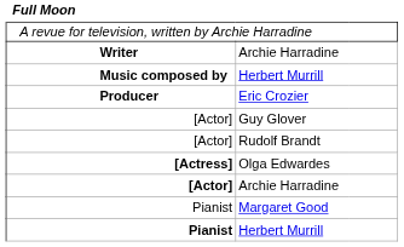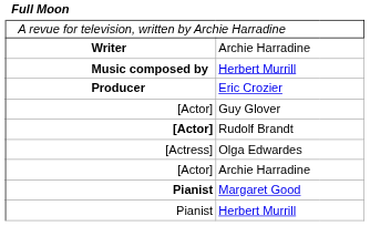Rudolf Brandt | column 2: normal -> bold
Olga Edwardes | column 2: bold -> normal
[Actor] / Archie Harradine | column 2: bold -> normal
Margaret Good | column 2: normal -> bold
Pianist / Herbert Murrill | column 2: bold -> normal
